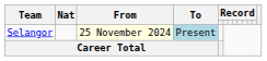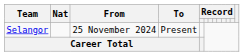Selangor | From: lightyellow background -> no background
Selangor | To: lightblue background -> no background
